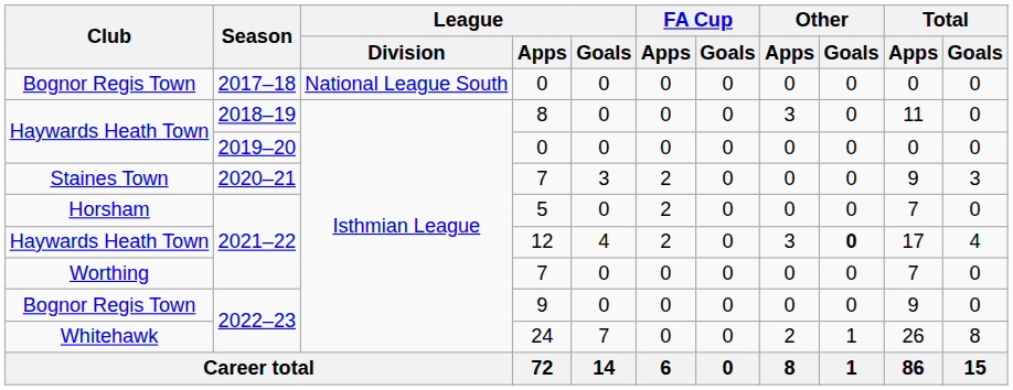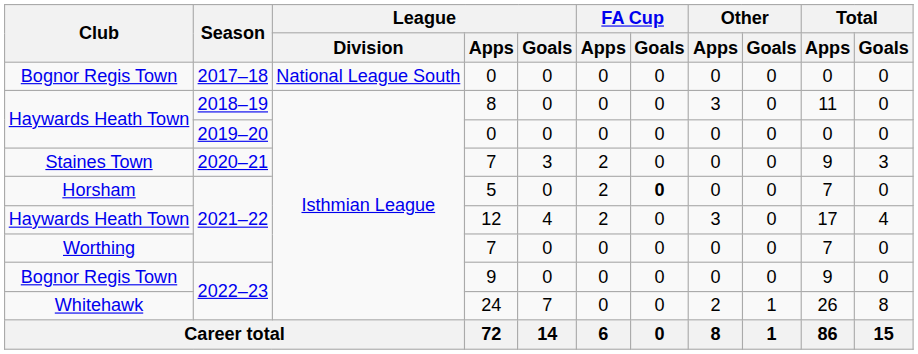5 | FA Cup / Goals: normal -> bold
12 | Other / Goals: bold -> normal
